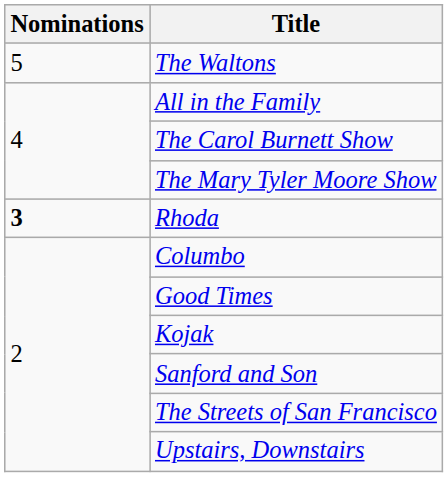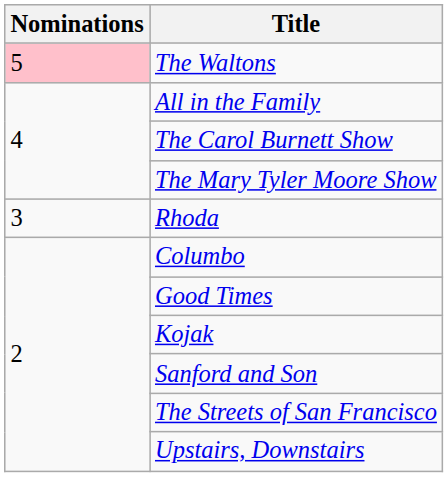The Waltons | Nominations: no background -> pink background
Rhoda | Nominations: bold -> normal
